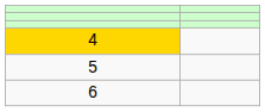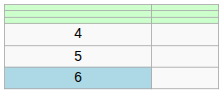row 4 | column 1: gold background -> no background
row 6 | column 1: no background -> lightblue background
